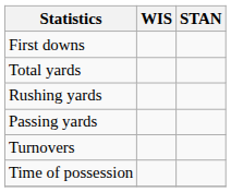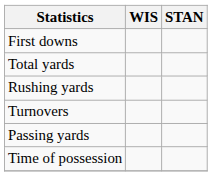rows swapped: Passing yards <-> Turnovers
